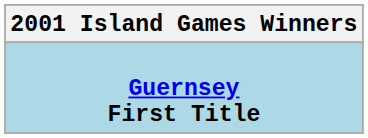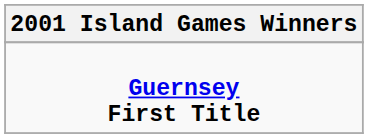row 2 | column 1: lightblue background -> no background
